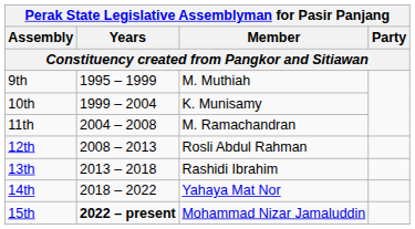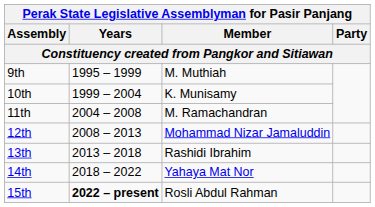12th | Member: Rosli Abdul Rahman -> Mohammad Nizar Jamaluddin
15th | Member: Mohammad Nizar Jamaluddin -> Rosli Abdul Rahman
